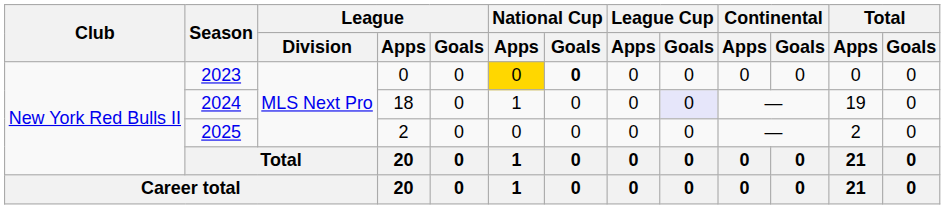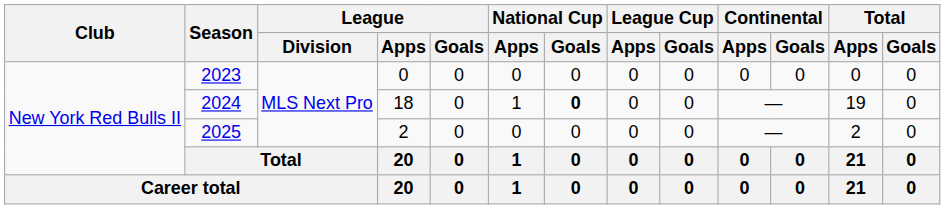2023 | National Cup / Apps: gold background -> no background
2023 | National Cup / Goals: bold -> normal
2024 | National Cup / Goals: normal -> bold
2024 | League Cup / Goals: lavender background -> no background
